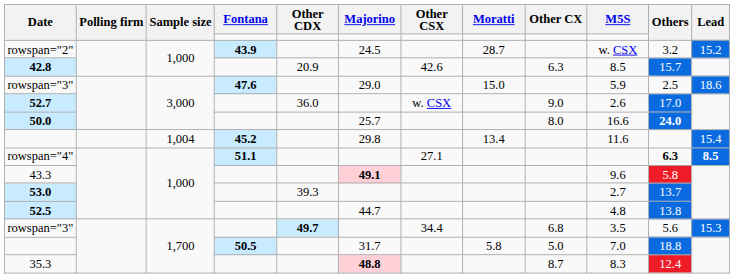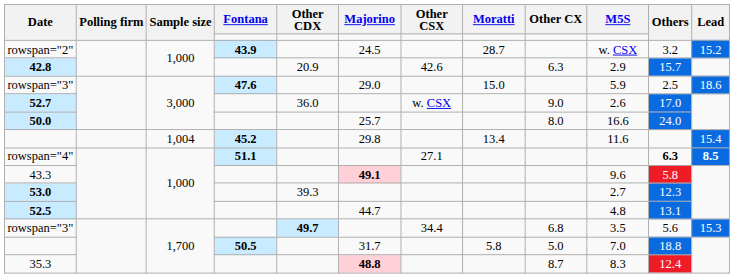42.8 | M5S: 8.5 -> 2.9
50.0 | Others: bold -> normal
53.0 | Others: 13.7 -> 12.3
52.5 | Others: 13.8 -> 13.1
